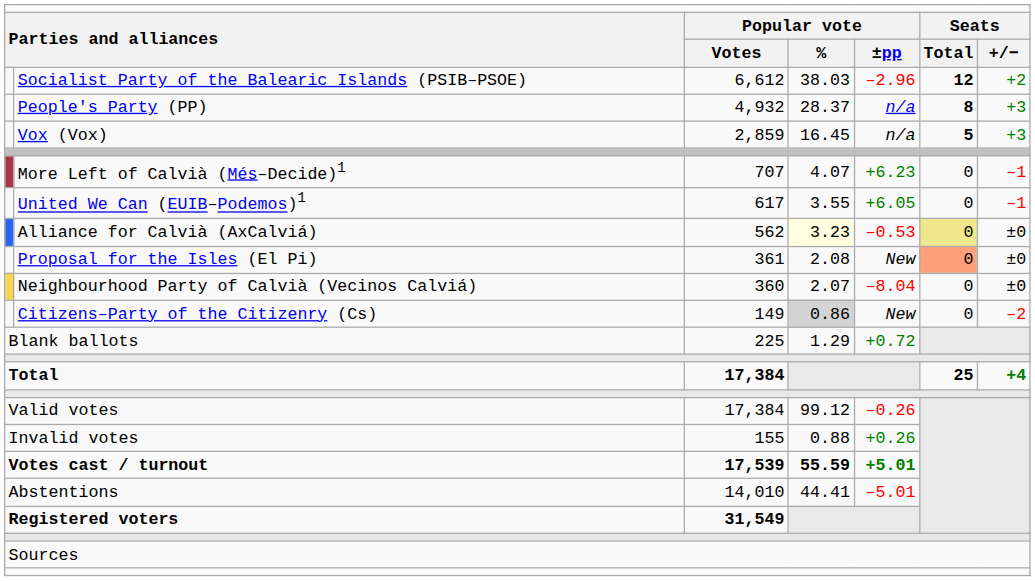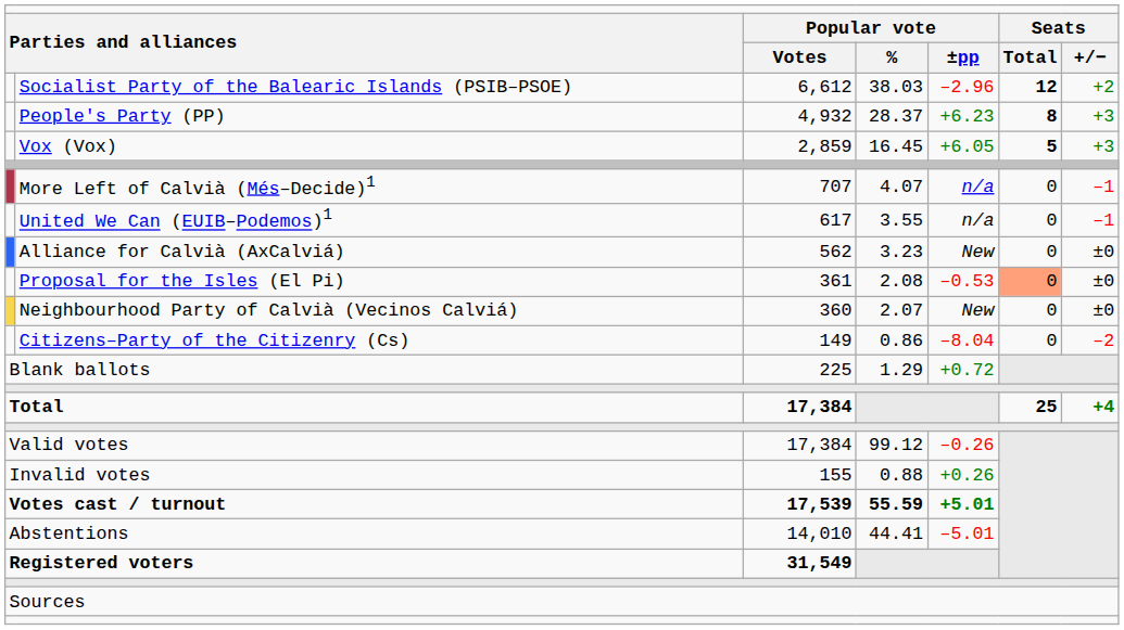People's Party (PP) | column 5: n/a -> +6.23
Vox (Vox) | column 5: n/a -> +6.05
More Left of Calvià (Més–Decide)1 | column 5: +6.23 -> n/a
United We Can (EUIB–Podemos)1 | column 5: +6.05 -> n/a
Alliance for Calvià (AxCalviá) | column 4: lightyellow background -> no background
Alliance for Calvià (AxCalviá) | column 5: –0.53 -> New
Alliance for Calvià (AxCalviá) | column 6: khaki background -> no background
Proposal for the Isles (El Pi) | column 5: New -> –0.53
Neighbourhood Party of Calvià (Vecinos Calviá) | column 5: –8.04 -> New
Citizens–Party of the Citizenry (Cs) | column 4: lightgrey background -> no background
Citizens–Party of the Citizenry (Cs) | column 5: New -> –8.04
